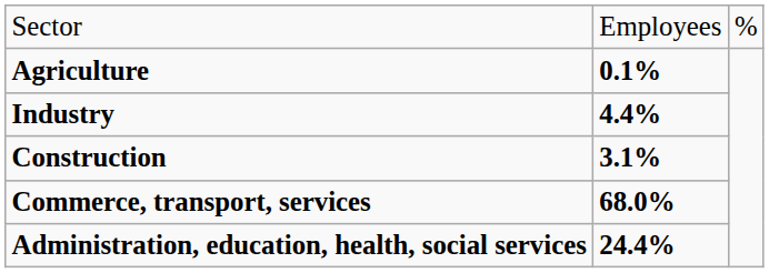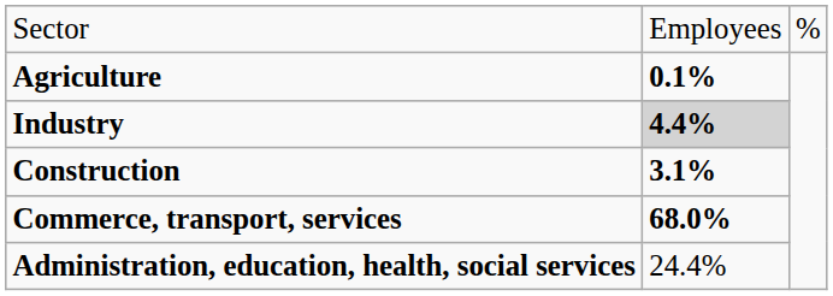Industry | column 2: no background -> lightgrey background
Administration, education, health, social services | column 2: bold -> normal
